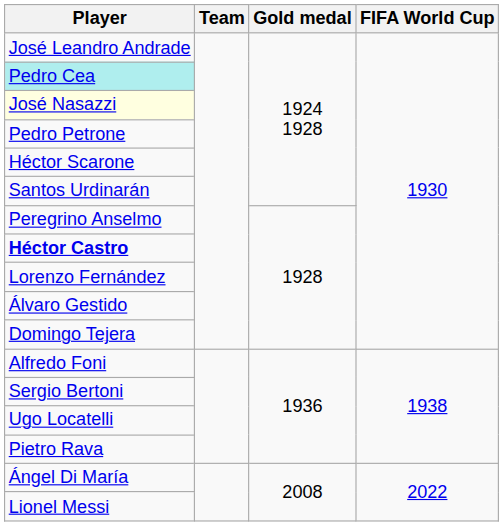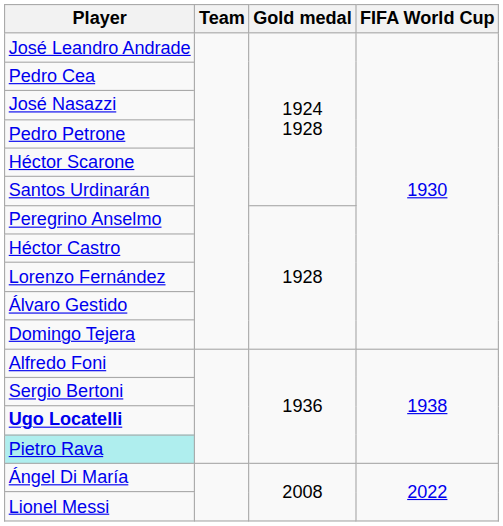Pedro Cea | Player: paleturquoise background -> no background
José Nasazzi | Player: lightyellow background -> no background
Héctor Castro | Player: bold -> normal
Ugo Locatelli | Player: normal -> bold
Pietro Rava | Player: no background -> paleturquoise background
